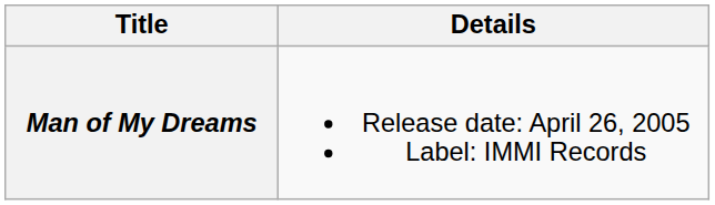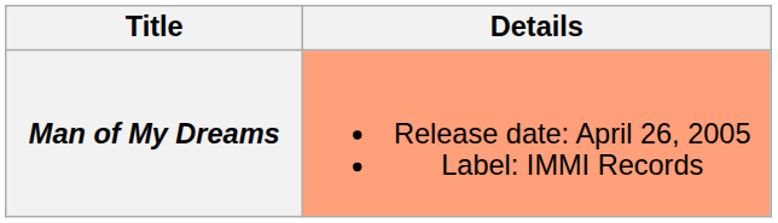Man of My Dreams | Details: no background -> lightsalmon background
